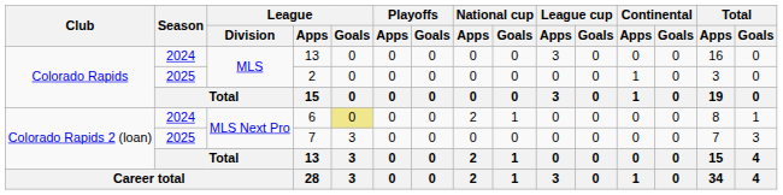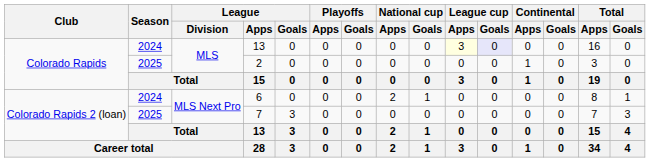Colorado Rapids / 13 | League cup / Apps: no background -> lightyellow background
Colorado Rapids / 13 | League cup / Goals: no background -> lavender background
6 | League / Goals: khaki background -> no background
